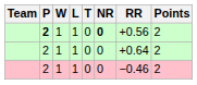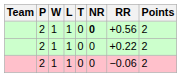row 2 | P: bold -> normal
row 3 | RR: +0.64 -> +0.22
row 4 | RR: −0.46 -> −0.06
